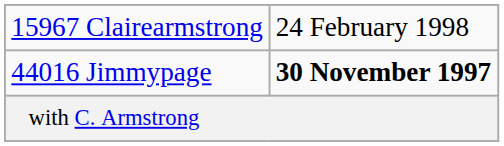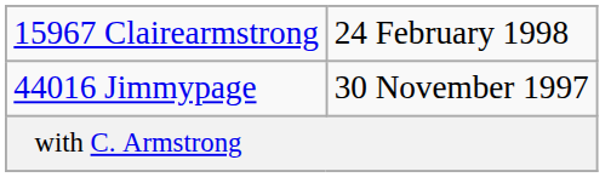44016 Jimmypage | column 2: bold -> normal
